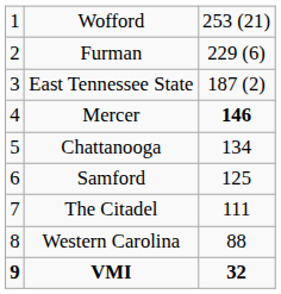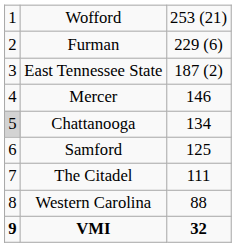Mercer | column 3: bold -> normal
Chattanooga | column 1: no background -> lightgrey background
